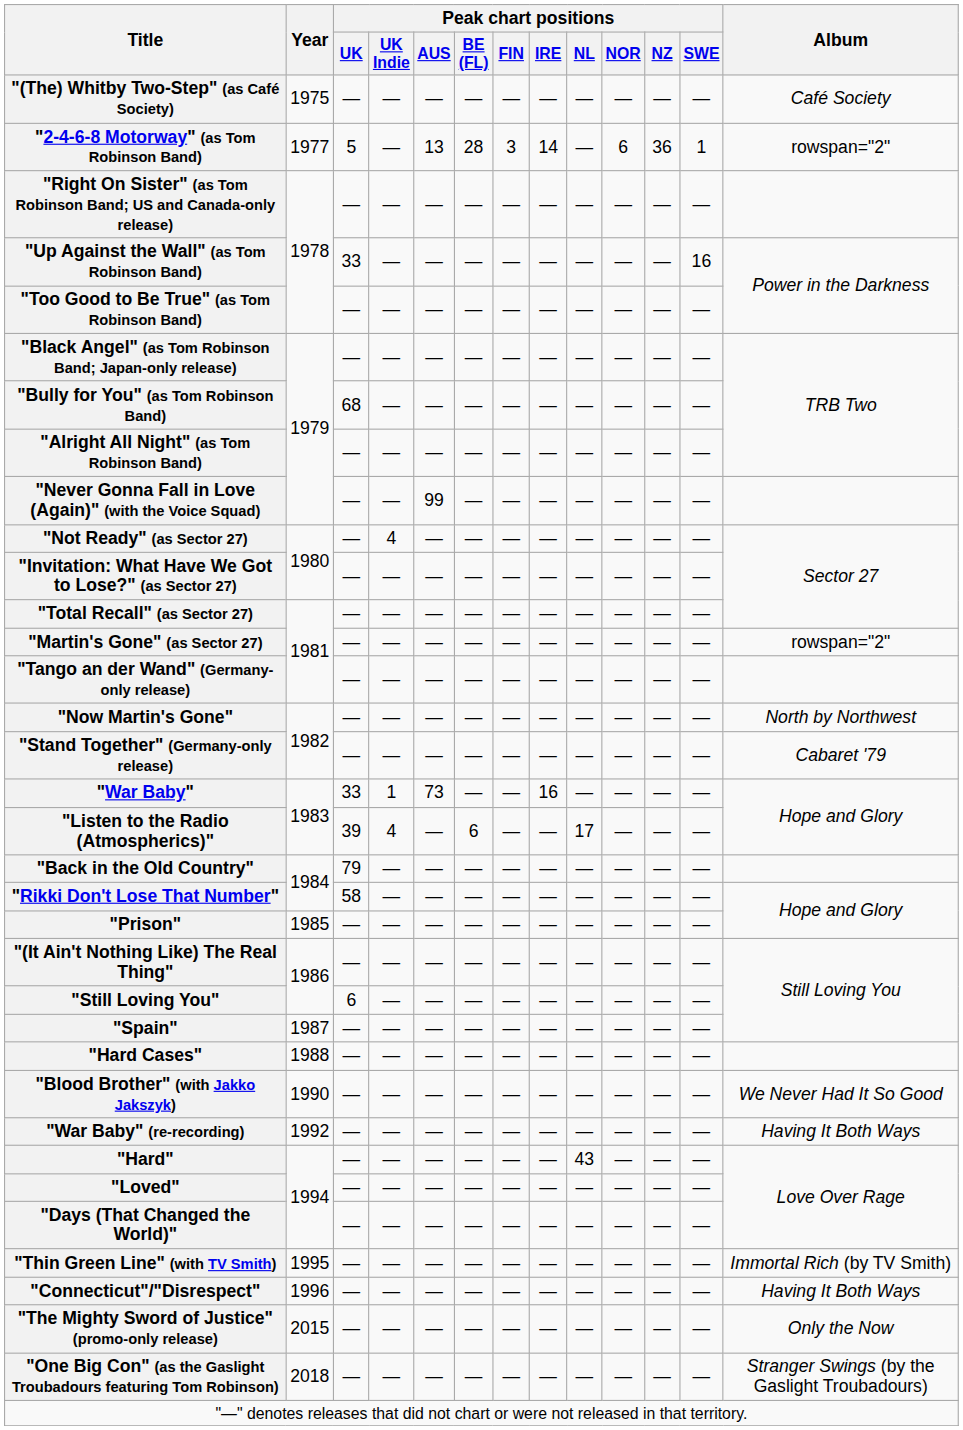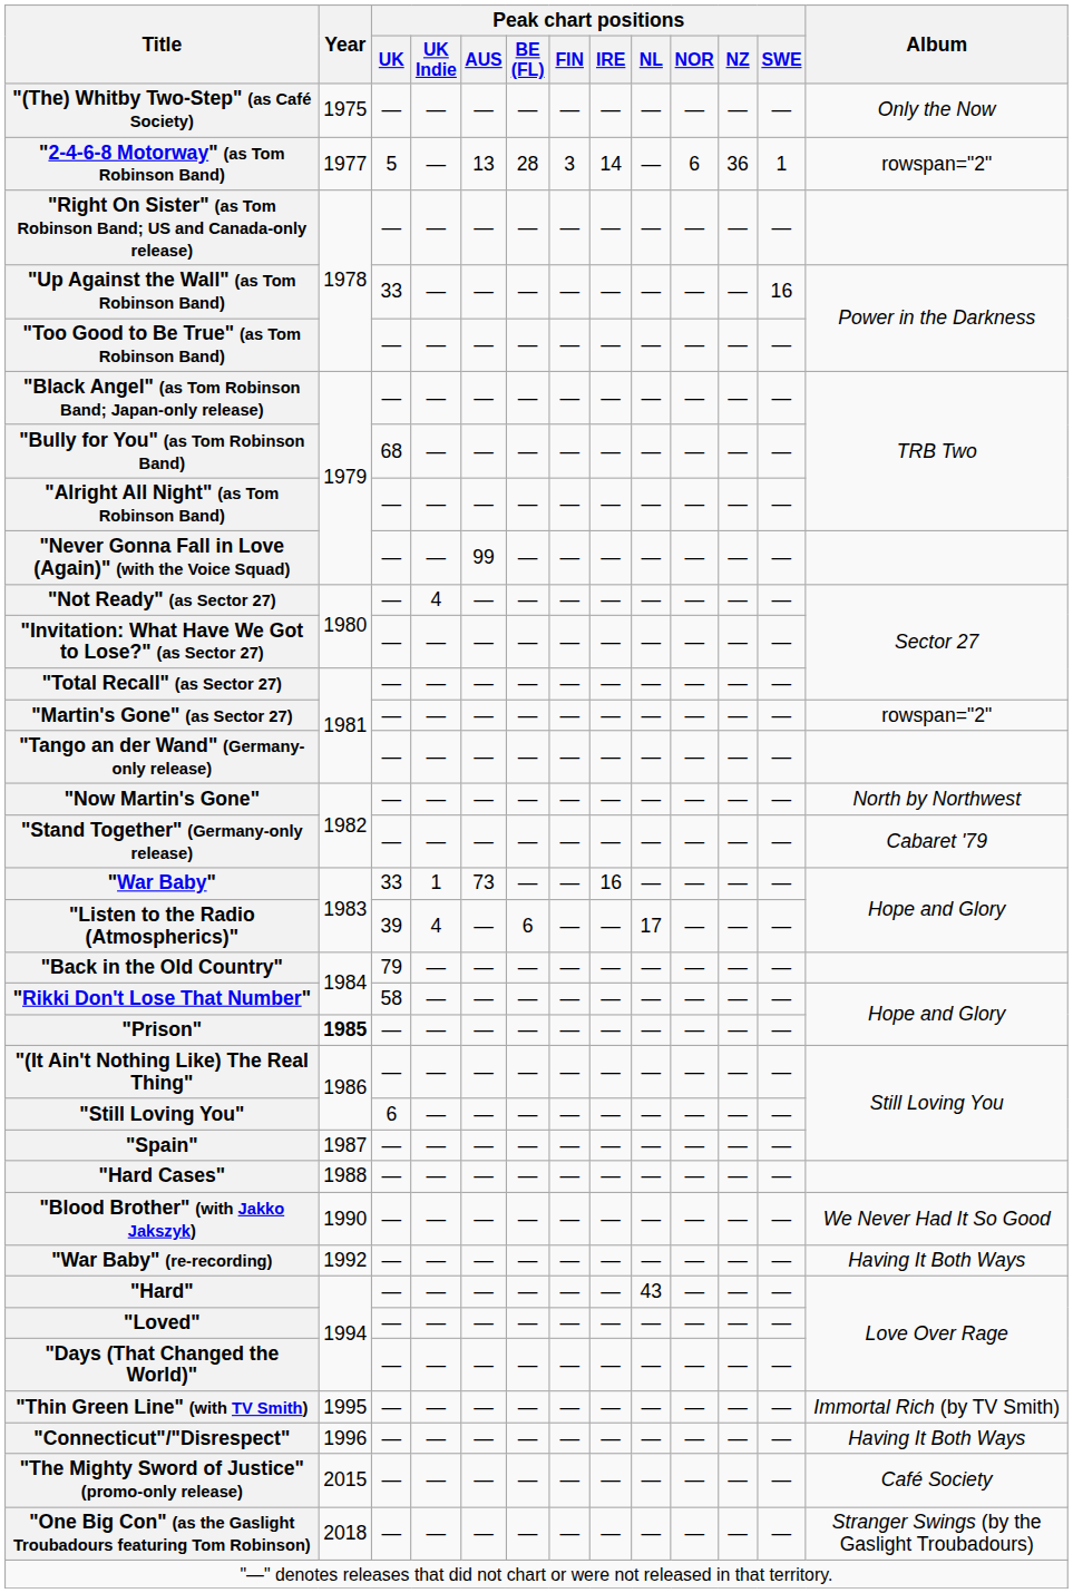"(The) Whitby Two-Step" (as Café Society) | Album: Café Society -> Only the Now
"Prison" | Year: normal -> bold
"The Mighty Sword of Justice" (promo-only release) | Album: Only the Now -> Café Society
